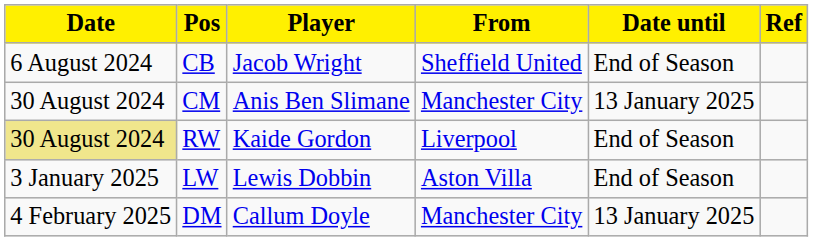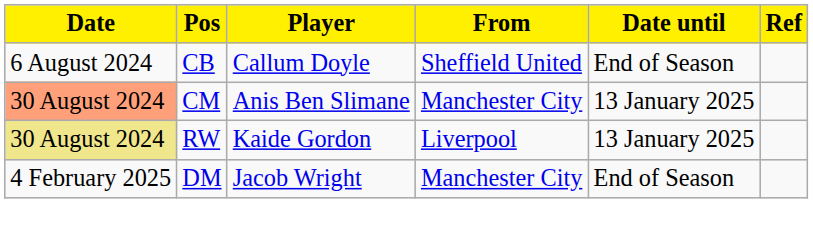CB | Player: Jacob Wright -> Callum Doyle
CM | Date: no background -> lightsalmon background
RW | Date until: End of Season -> 13 January 2025
- row: 3 January 2025 | LW | Lewis Dobbin | Aston Villa | End of Season
DM | Player: Callum Doyle -> Jacob Wright
DM | Date until: 13 January 2025 -> End of Season
